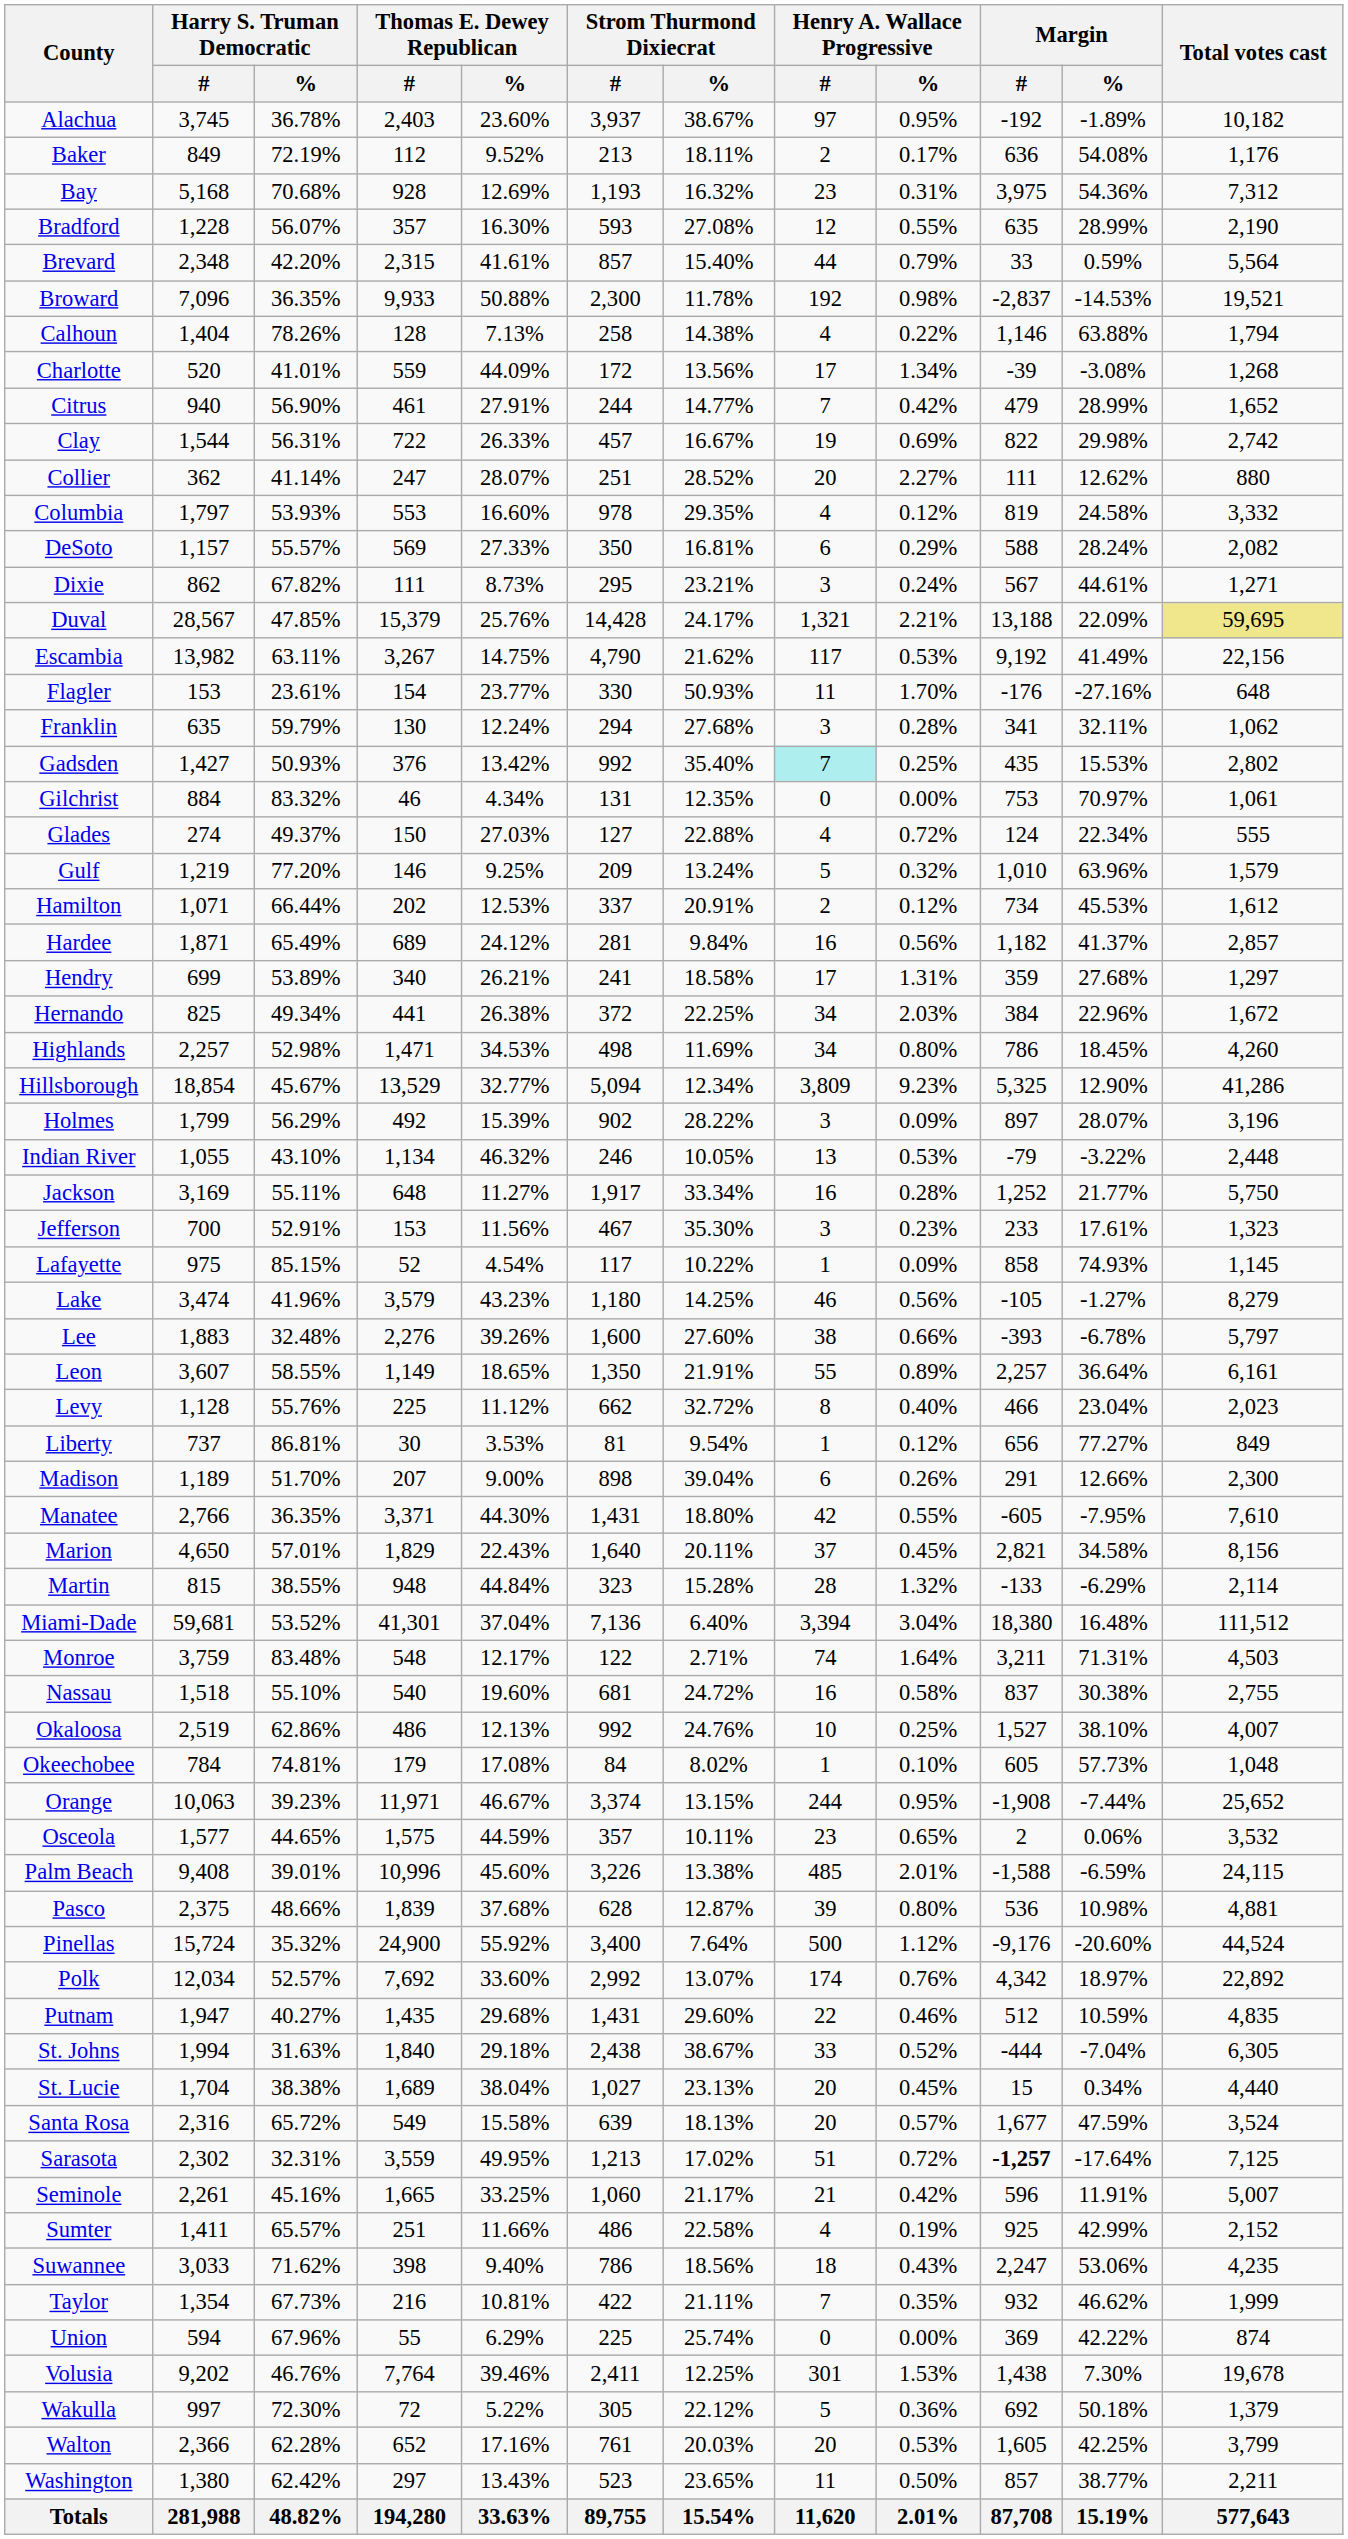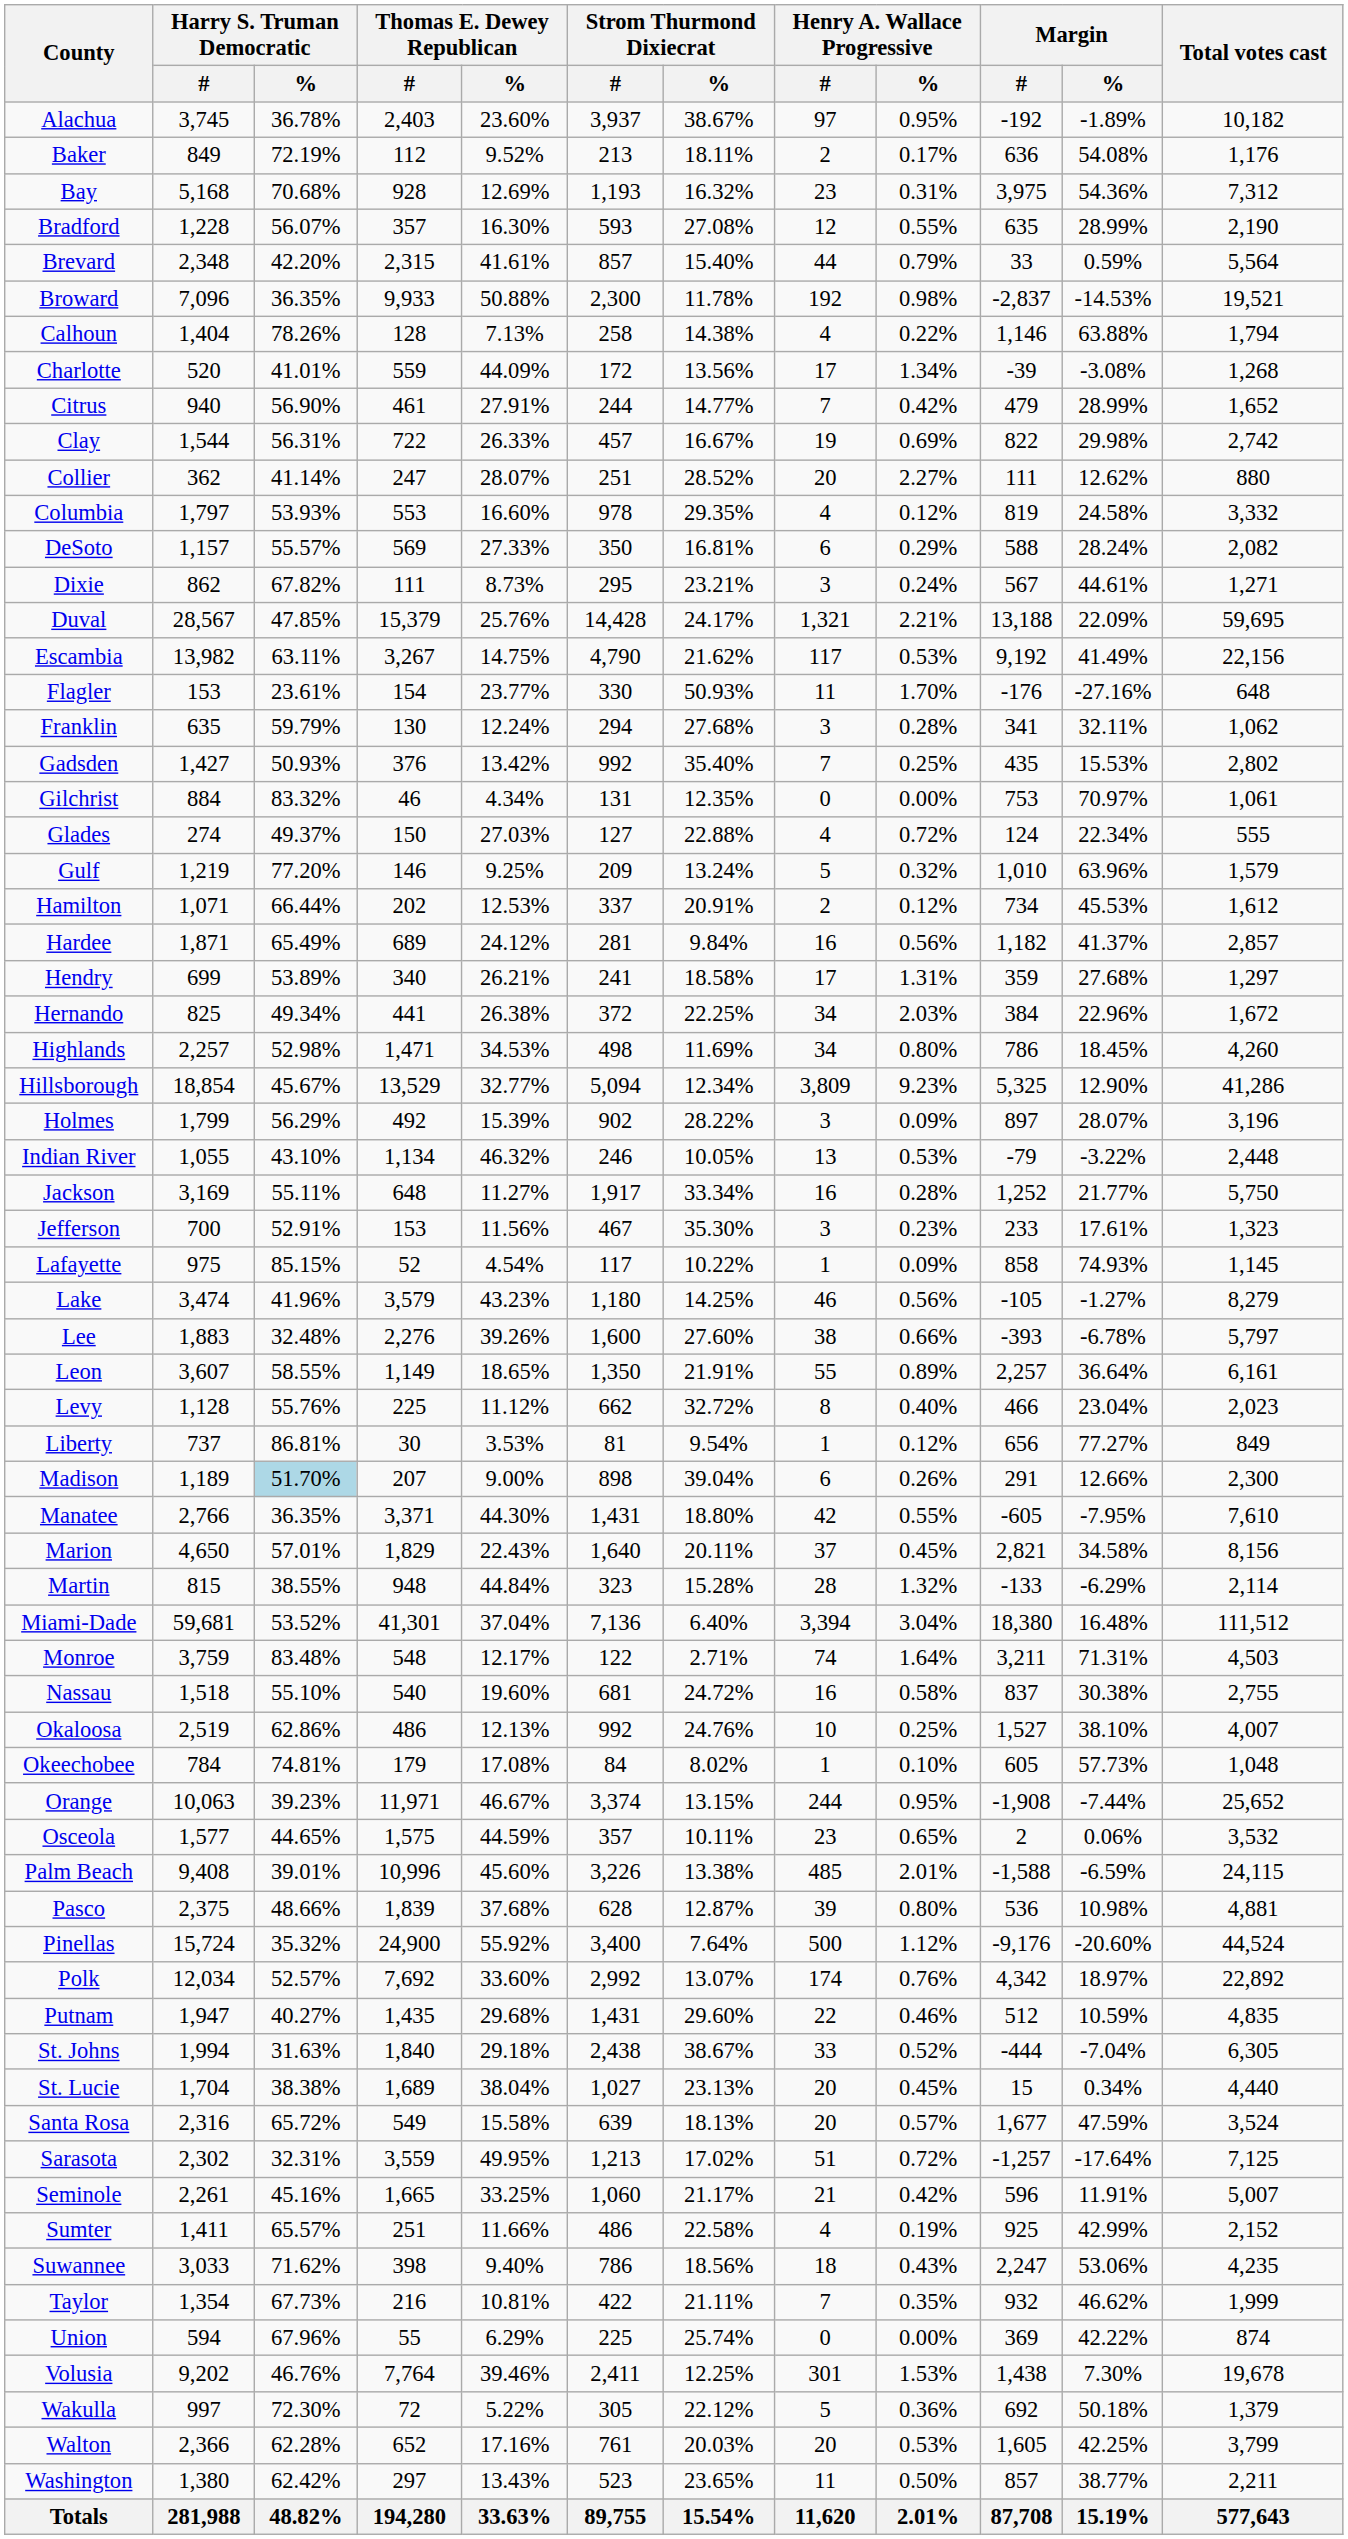Duval | Total votes cast: khaki background -> no background
Gadsden | Henry A. Wallace Progressive / #: paleturquoise background -> no background
Madison | Harry S. Truman Democratic / %: no background -> lightblue background
Sarasota | Margin / #: bold -> normal
